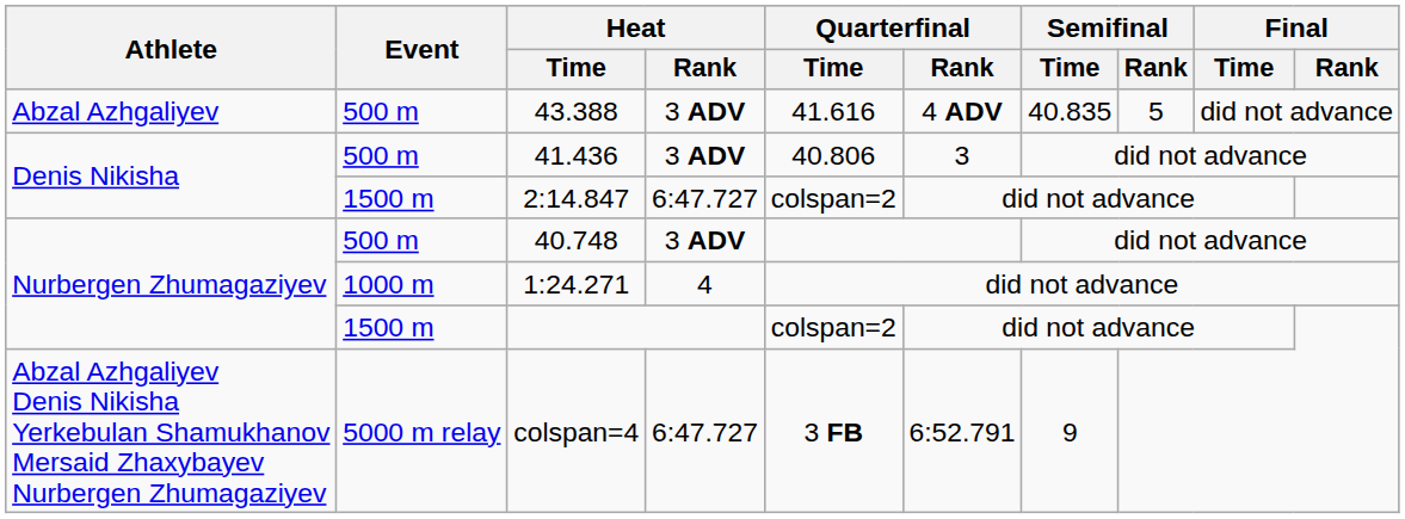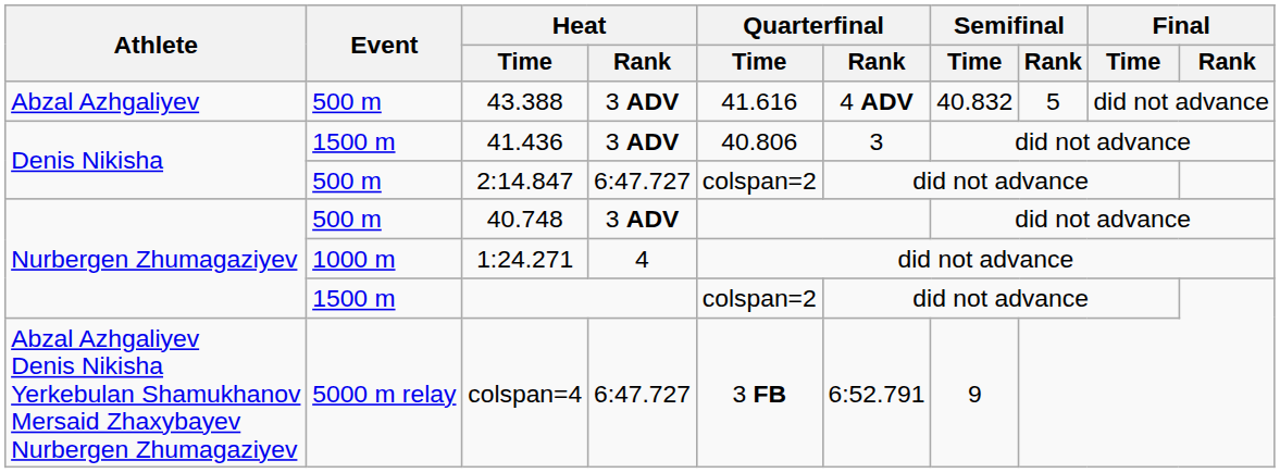43.388 | Semifinal / Time: 40.835 -> 40.832
41.436 | Event: 500 m -> 1500 m
2:14.847 | Event: 1500 m -> 500 m
